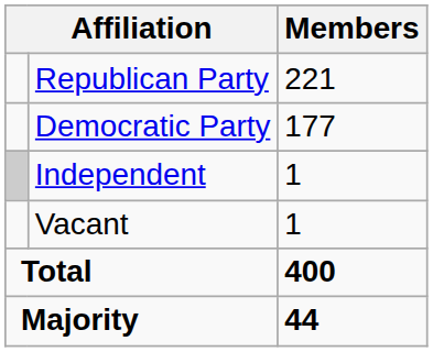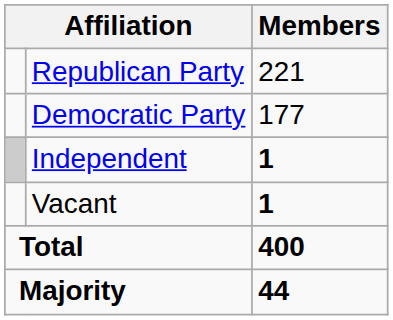Independent | Members: normal -> bold
Vacant | Members: normal -> bold
